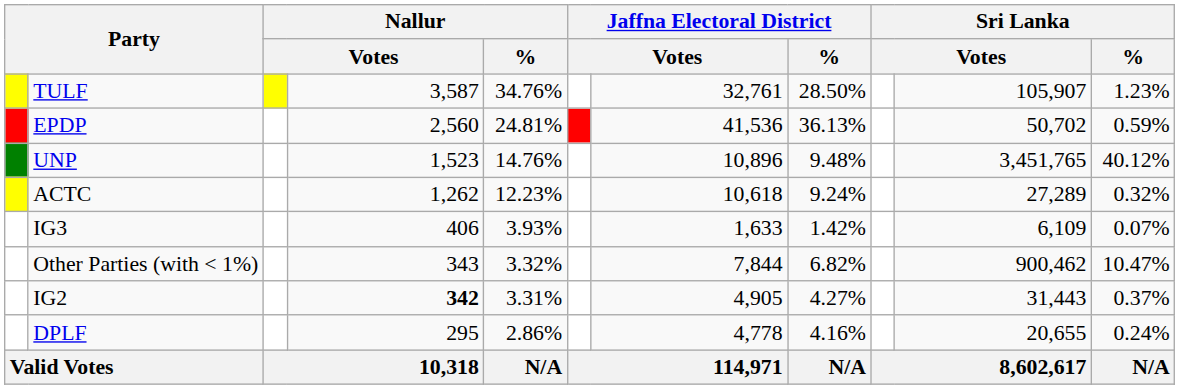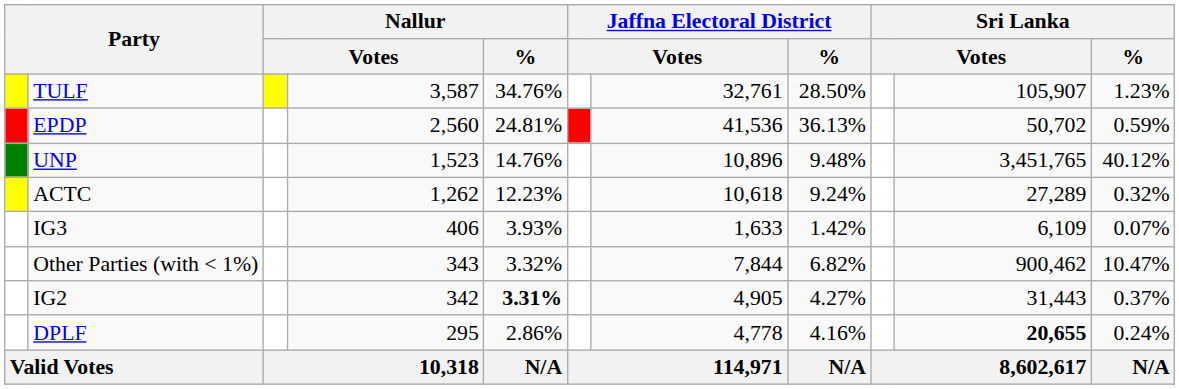IG2 | column 4: bold -> normal
IG2 | Nallur / %: normal -> bold
DPLF | column 10: normal -> bold
